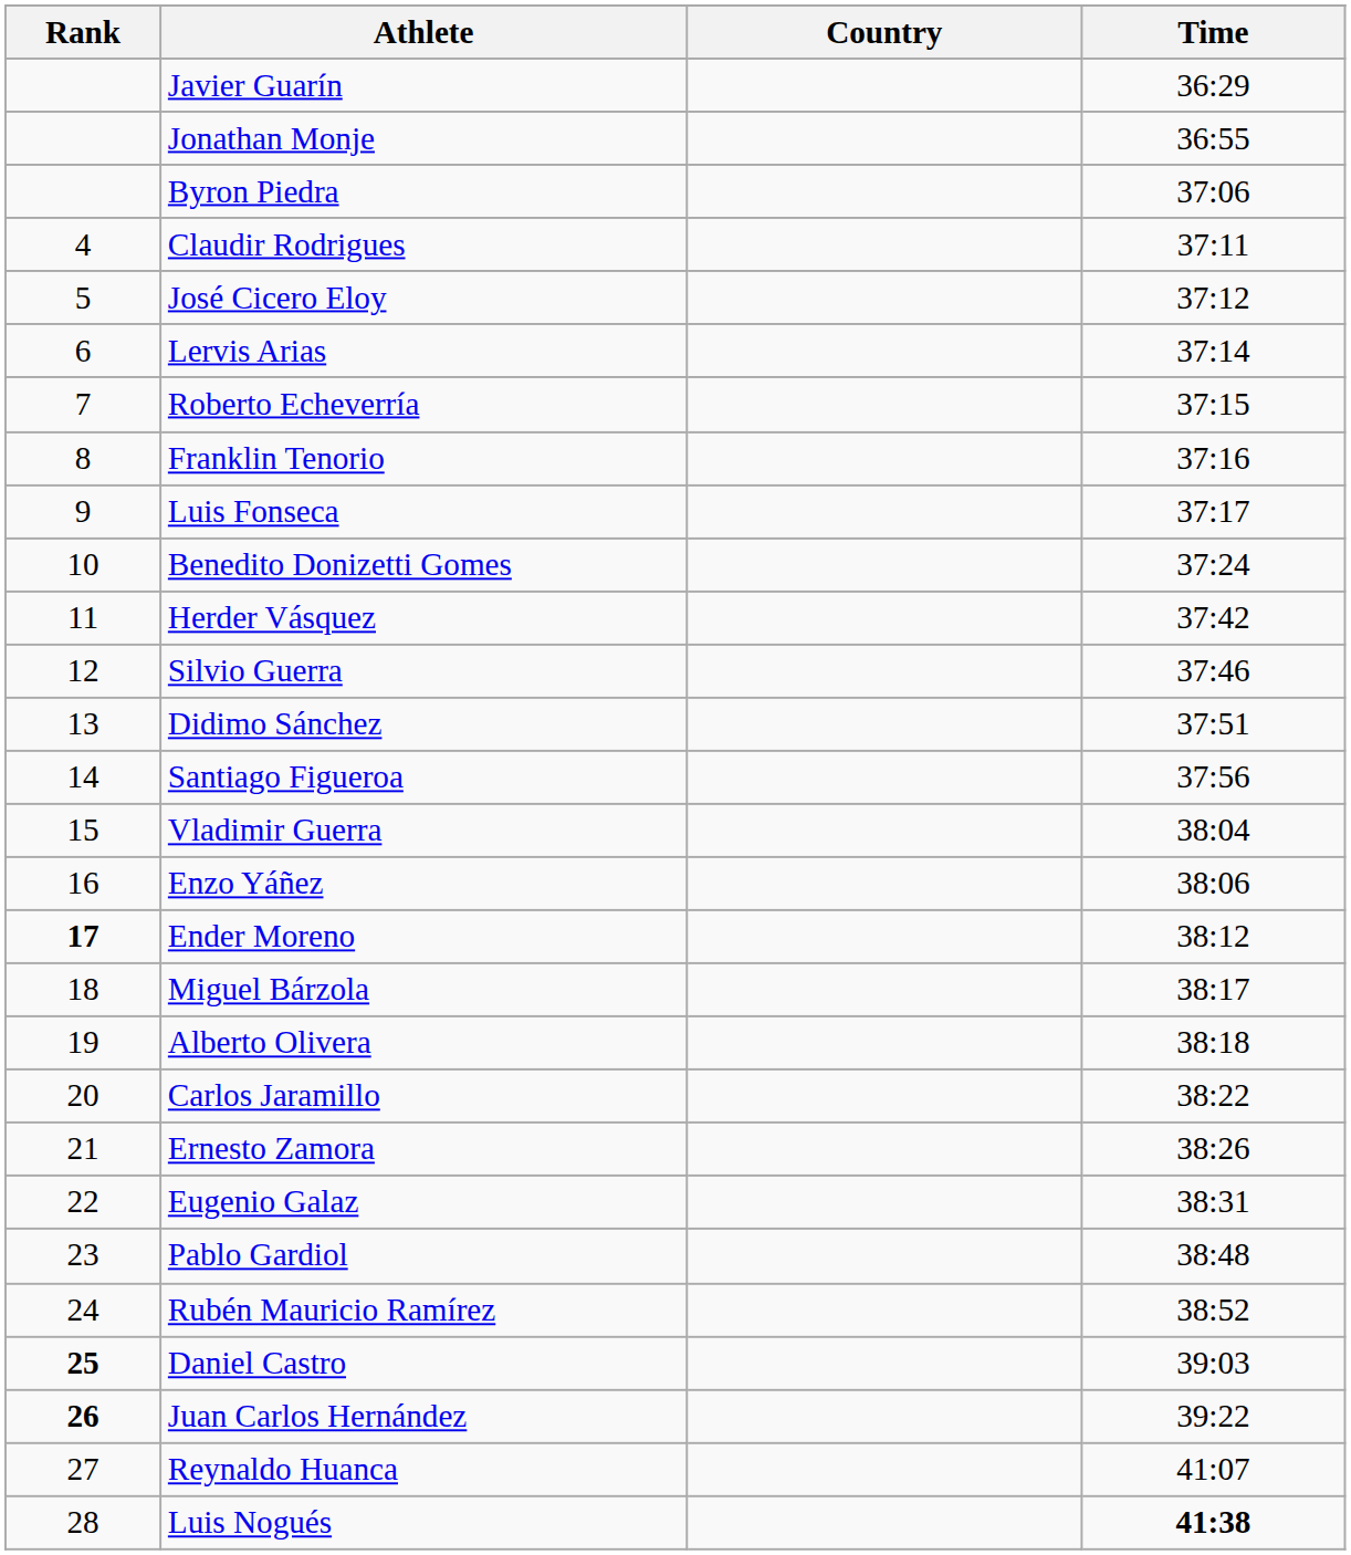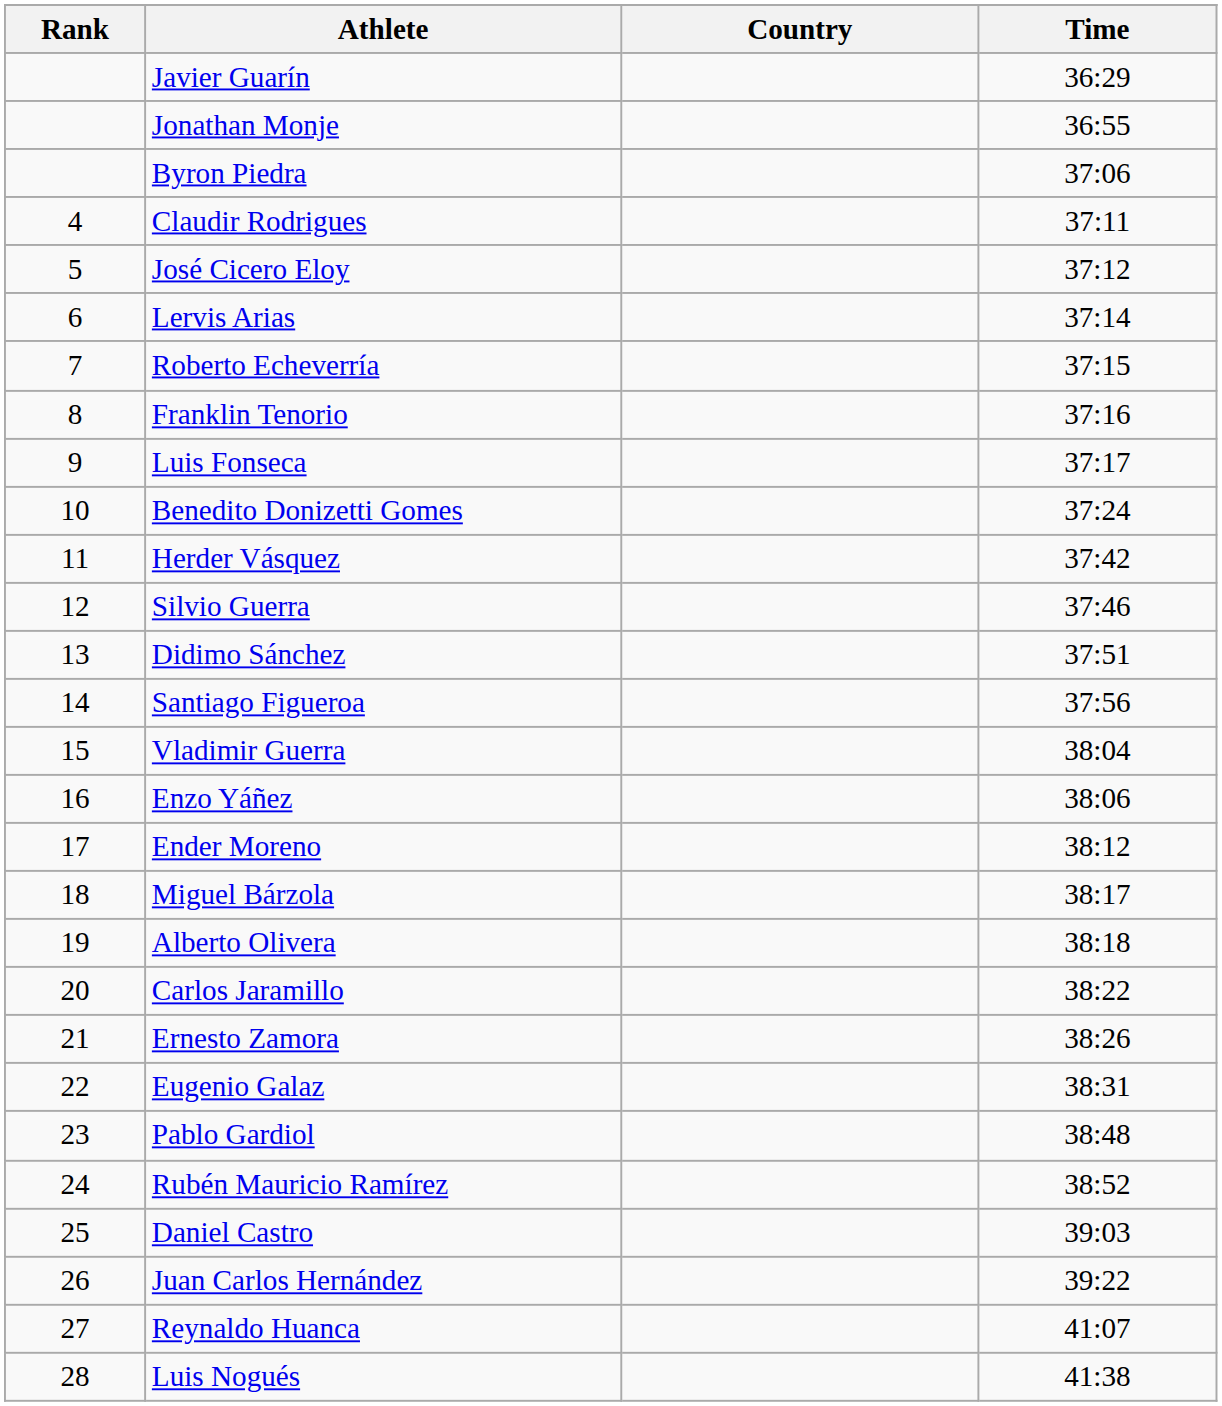Ender Moreno | Rank: bold -> normal
Daniel Castro | Rank: bold -> normal
Juan Carlos Hernández | Rank: bold -> normal
Luis Nogués | Time: bold -> normal
